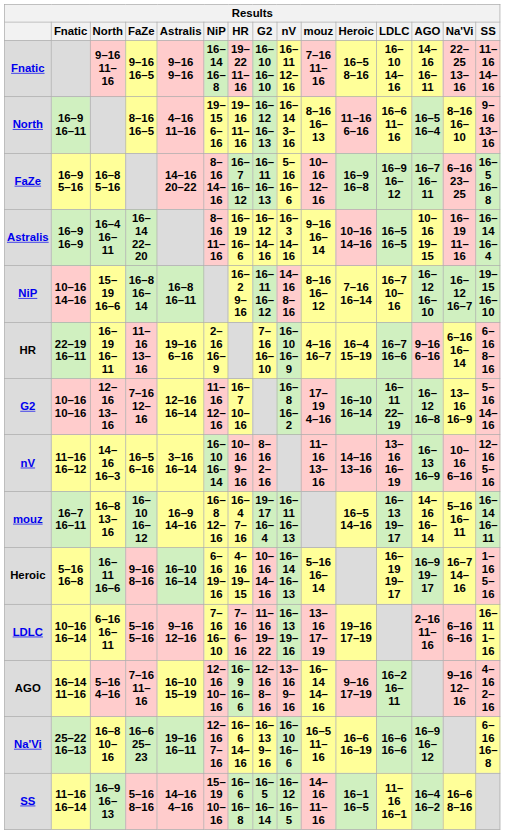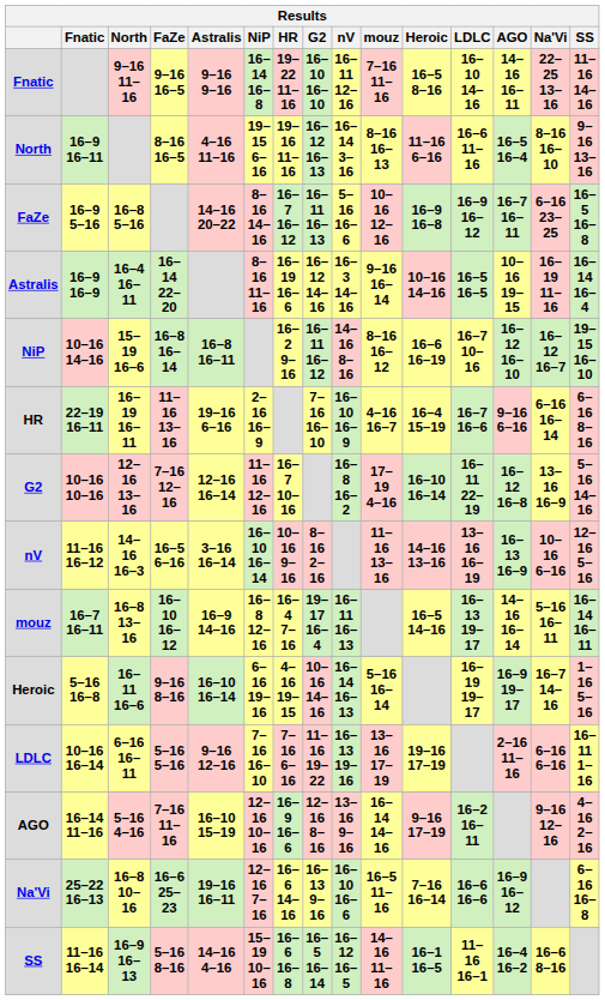row 7 | Heroic: 7–16 16–14 -> 16–6 16–19
row 15 | Heroic: 16–6 16–19 -> 7–16 16–14
